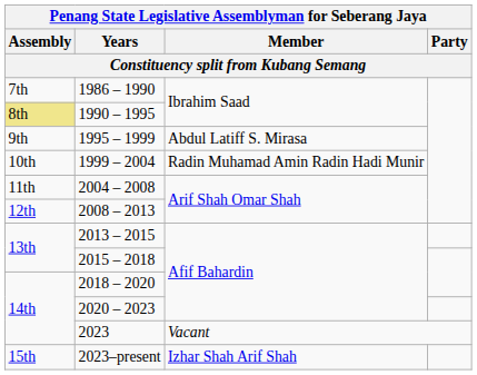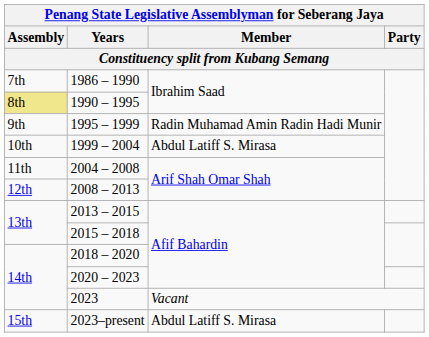1995 – 1999 | Member: Abdul Latiff S. Mirasa -> Radin Muhamad Amin Radin Hadi Munir
1999 – 2004 | Member: Radin Muhamad Amin Radin Hadi Munir -> Abdul Latiff S. Mirasa
2023–present | Member: Izhar Shah Arif Shah -> Abdul Latiff S. Mirasa
